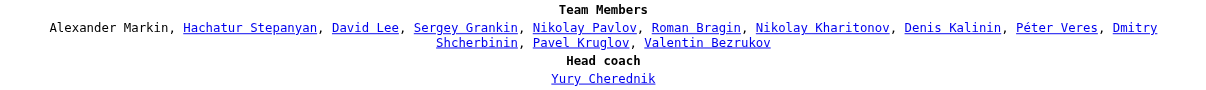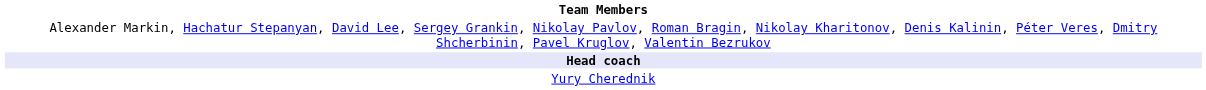row 3 | column 1: no background -> lavender background
